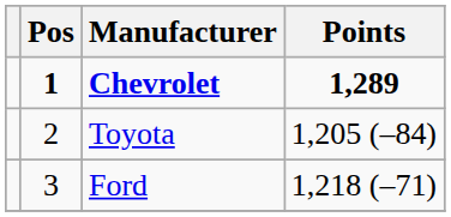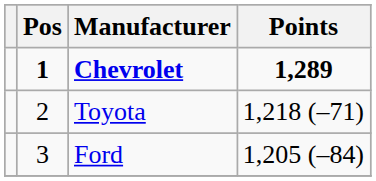Toyota | Points: 1,205 (–84) -> 1,218 (–71)
Ford | Points: 1,218 (–71) -> 1,205 (–84)
